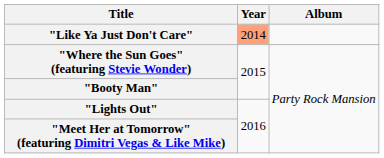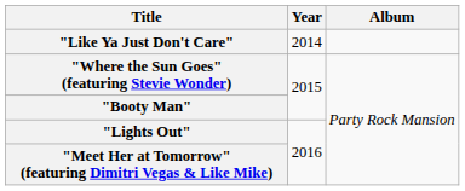"Like Ya Just Don't Care" | Year: lightsalmon background -> no background
